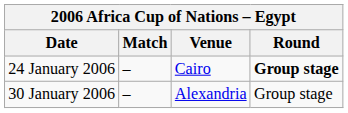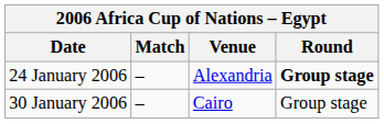24 January 2006 | Venue: Cairo -> Alexandria
30 January 2006 | Venue: Alexandria -> Cairo
